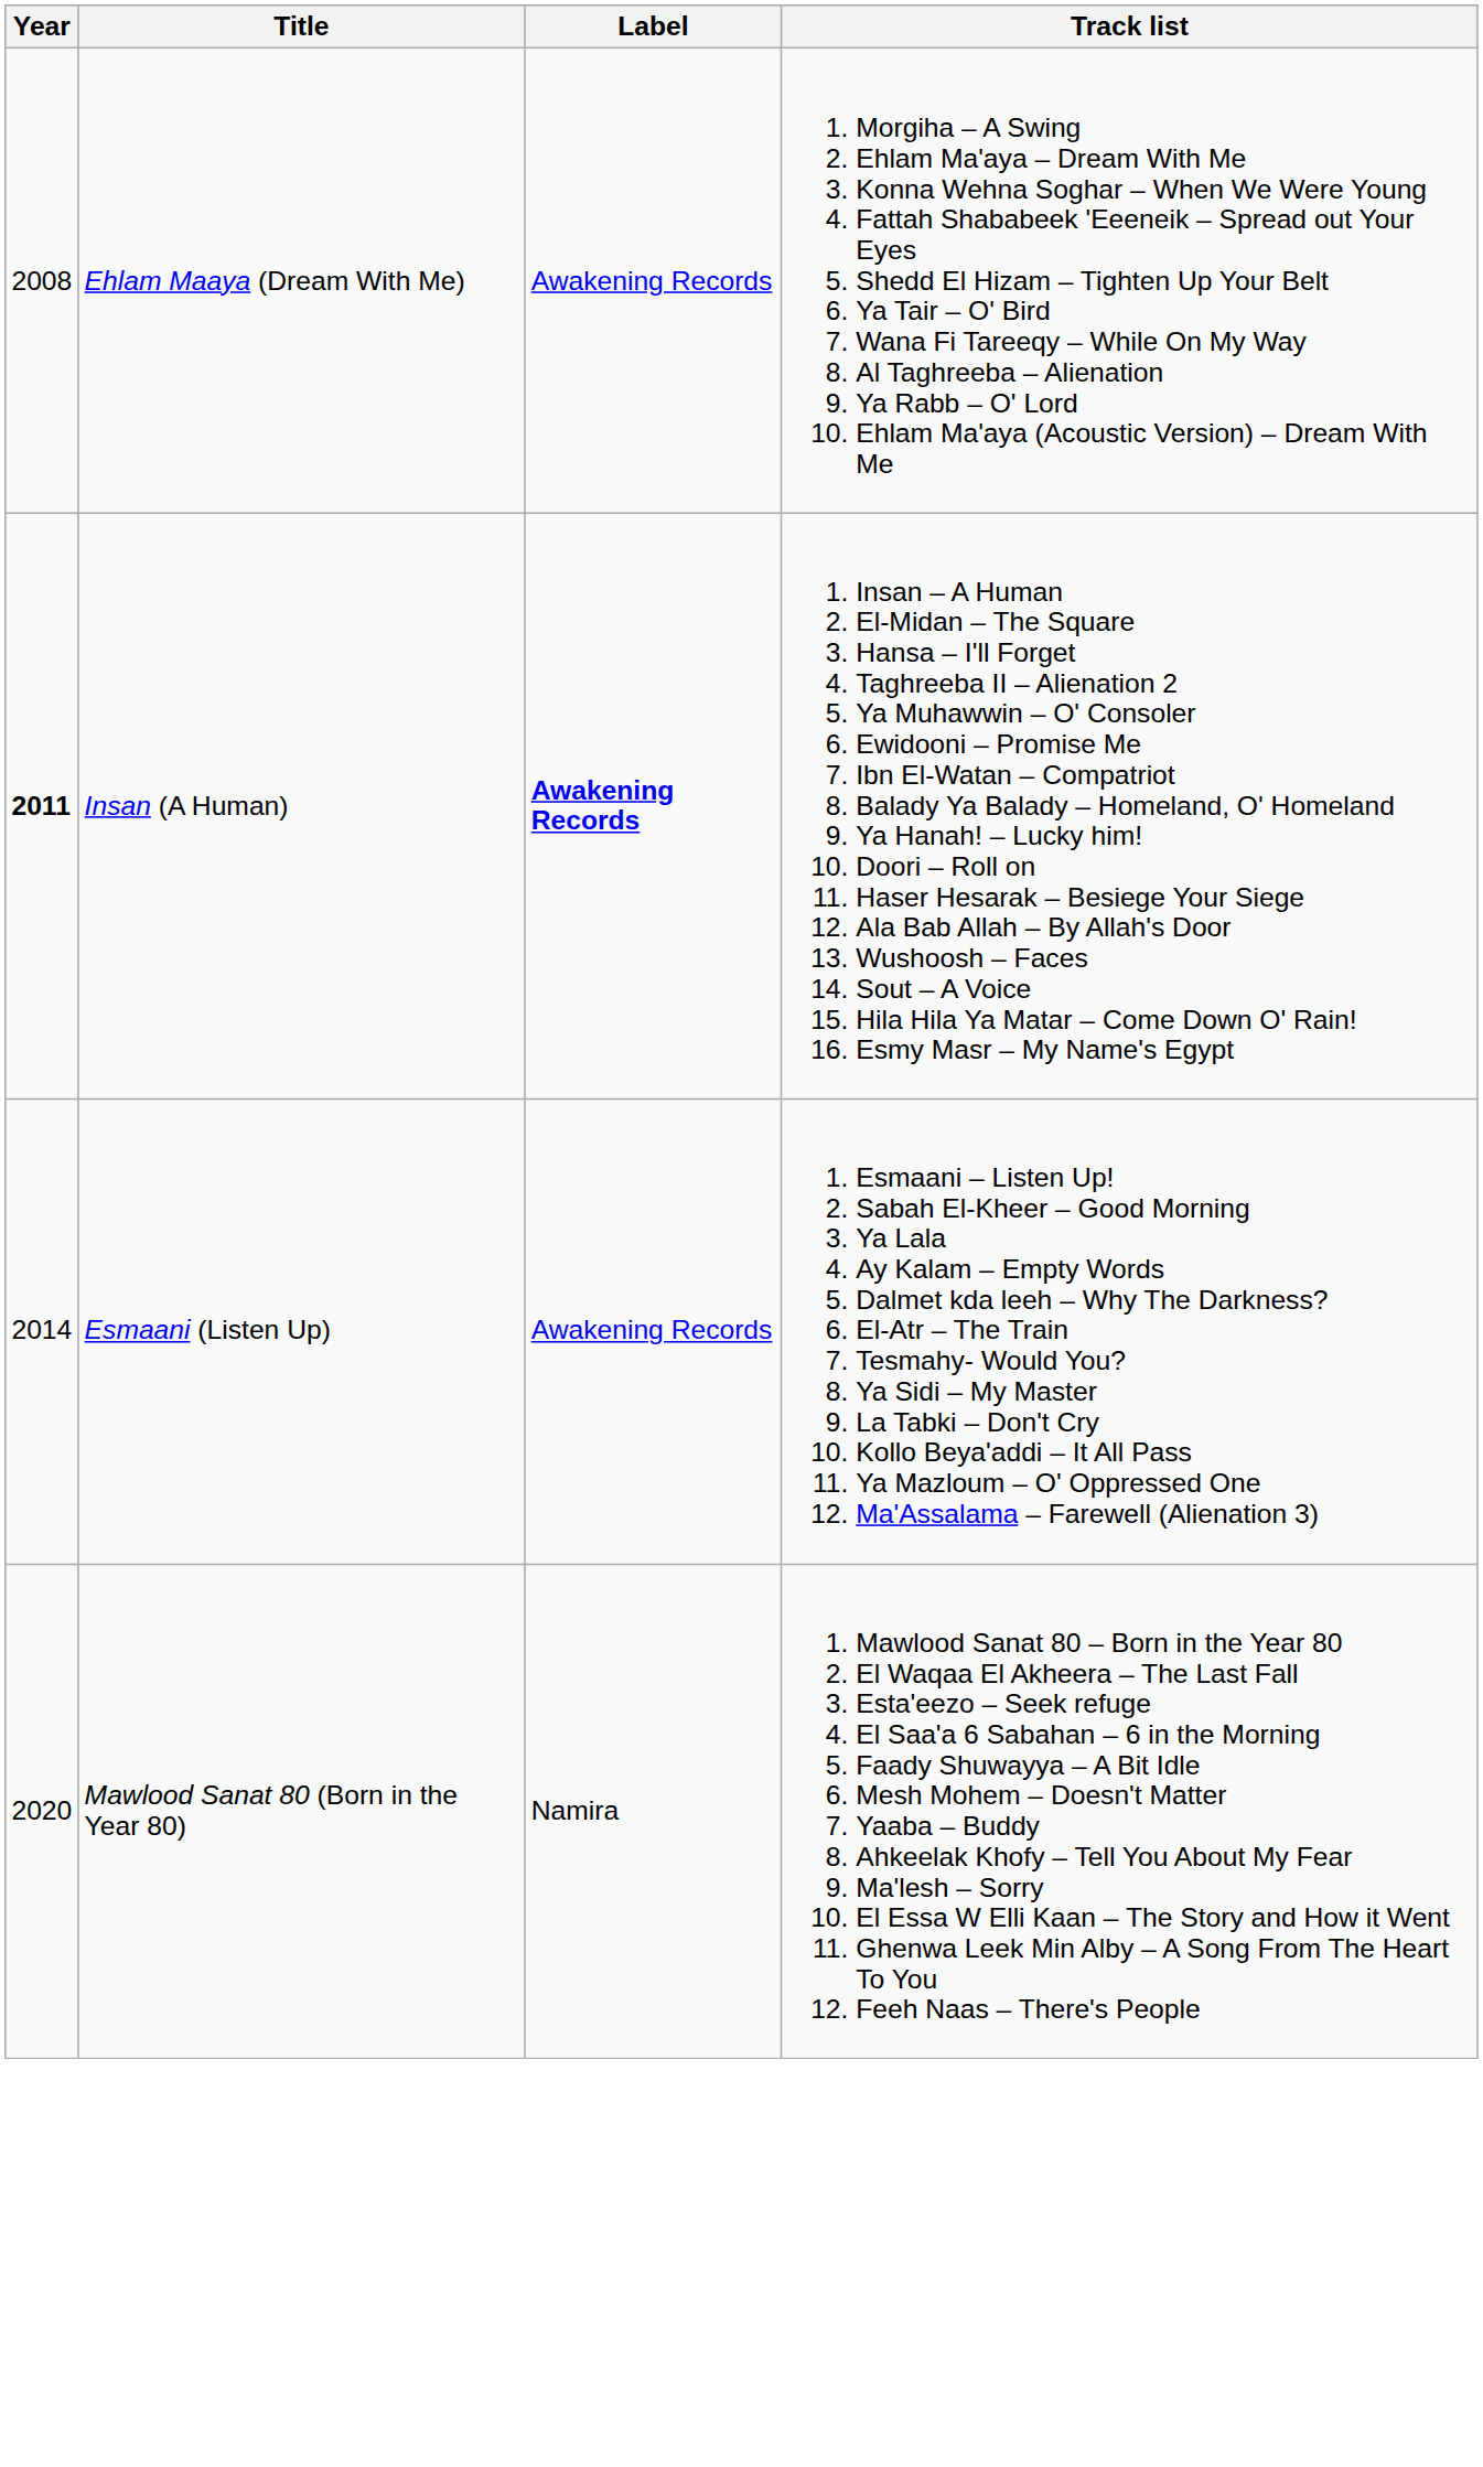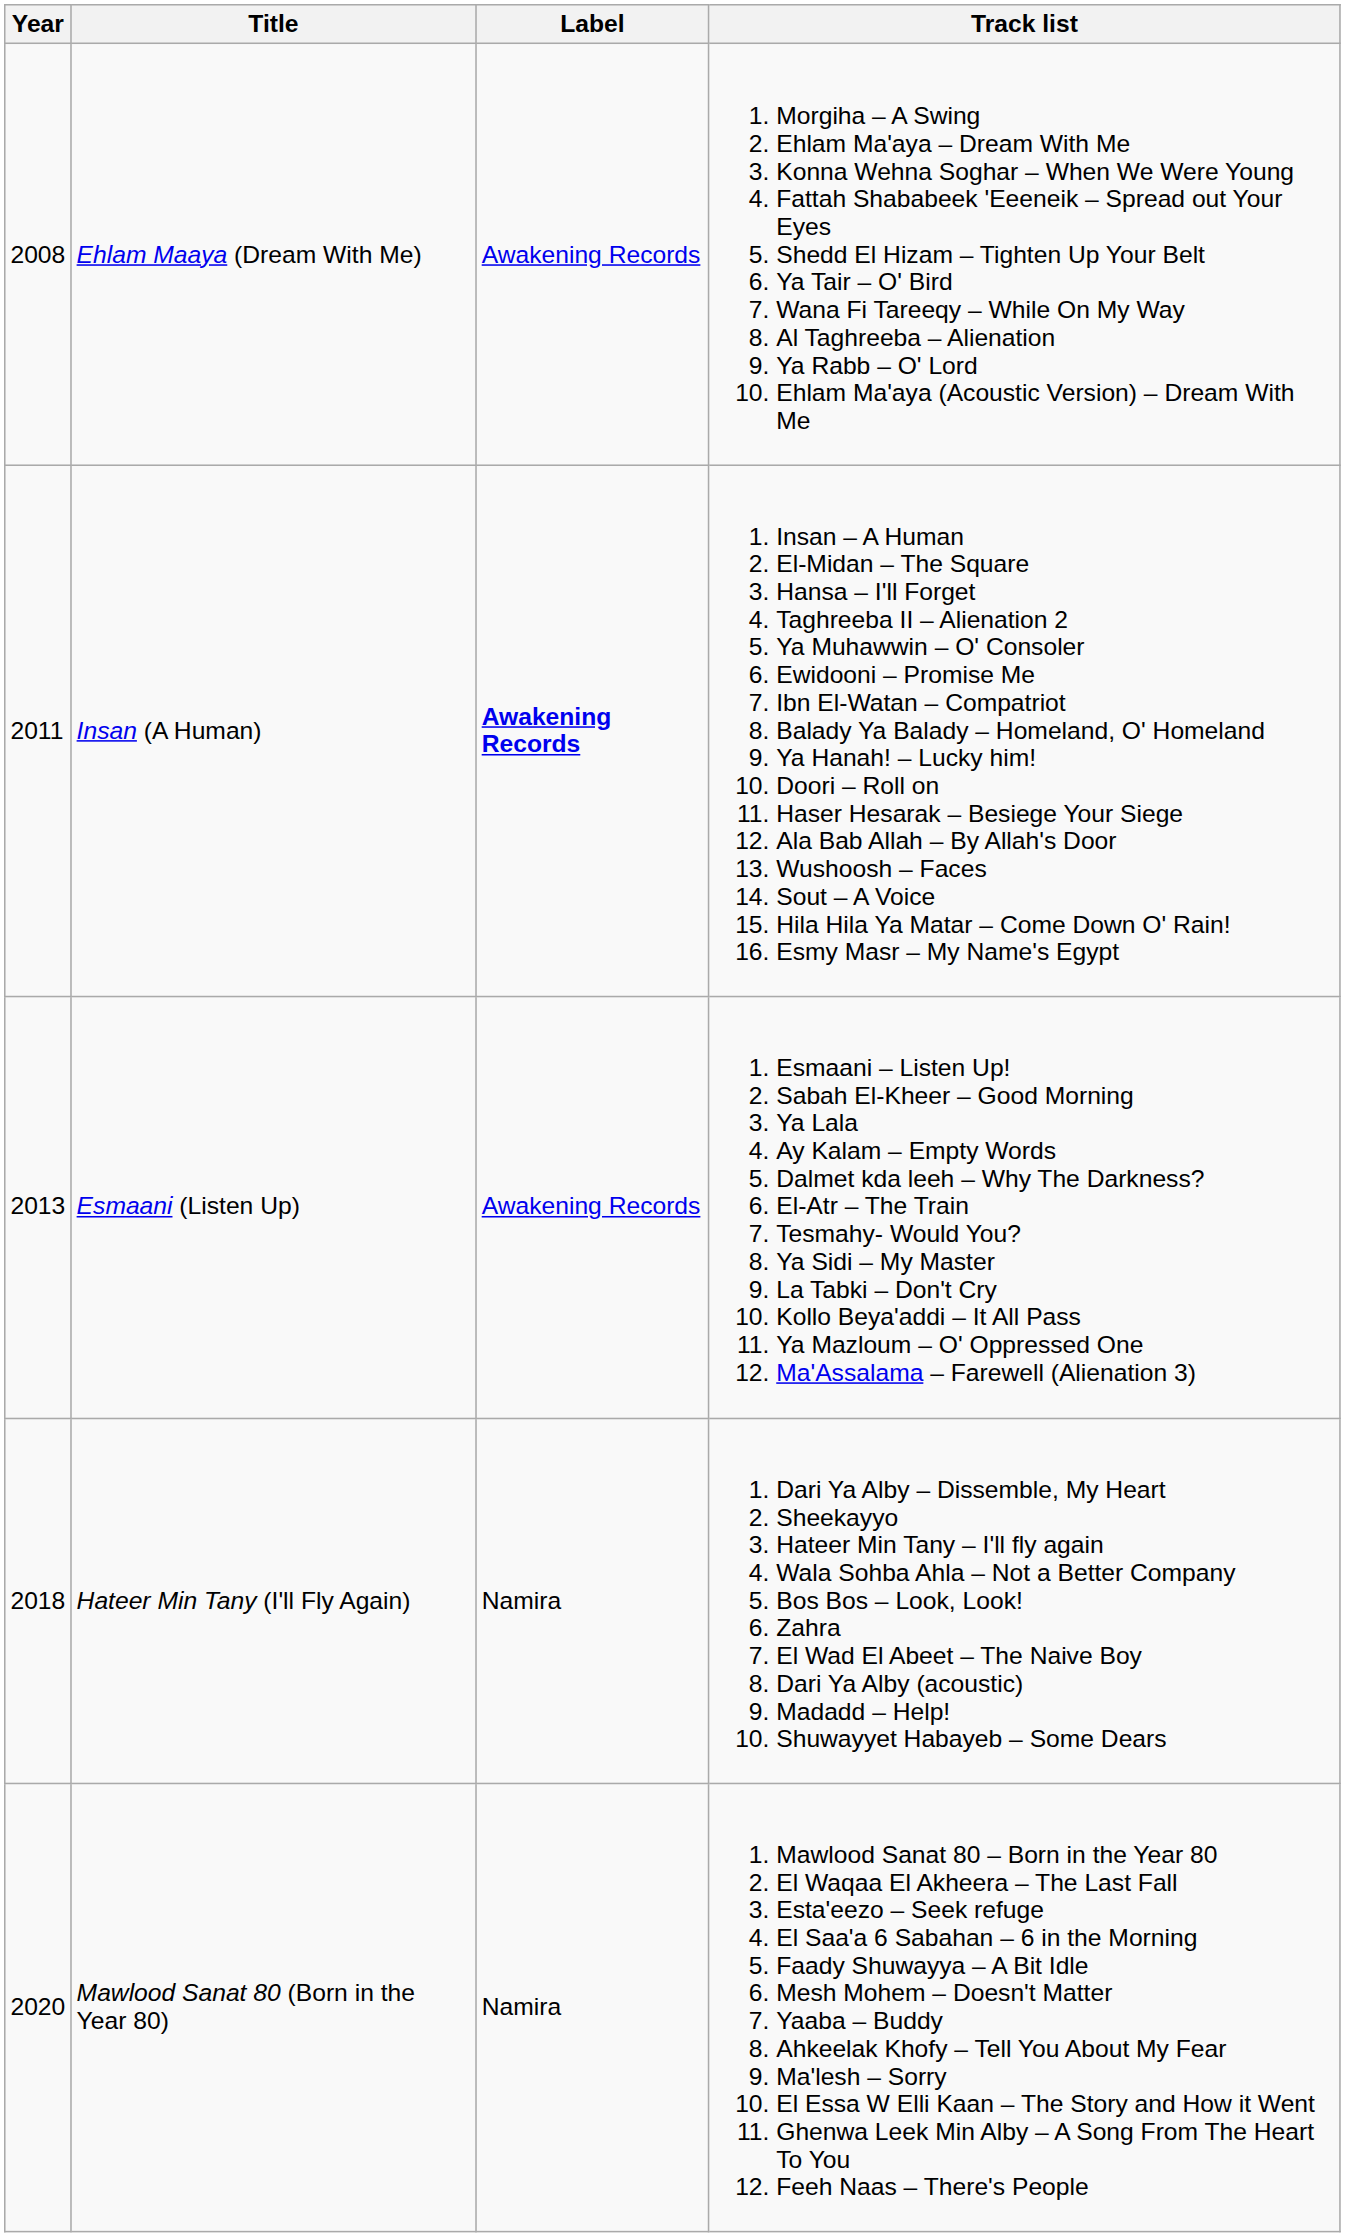Insan (A Human) | Year: bold -> normal
Esmaani (Listen Up) | Year: 2014 -> 2013
+ row: 2018 | Hateer Min Tany (I'll Fly Again) | Namira | Dari Ya Alby – Dissemble, My Heart Sheekayyo Hateer Min Tany – I'll fly again Wala Sohba Ahla – Not a Better Company Bos Bos – Look, Look! Zahra El Wad El Abeet – The Naive Boy Dari Ya Alby (acoustic) Madadd – Help! Shuwayyet Habayeb – Some Dears
